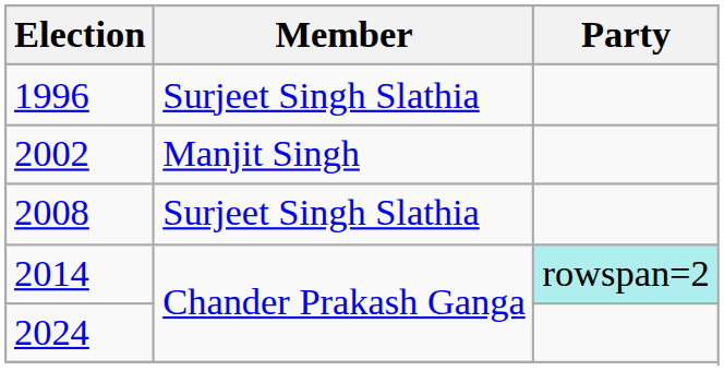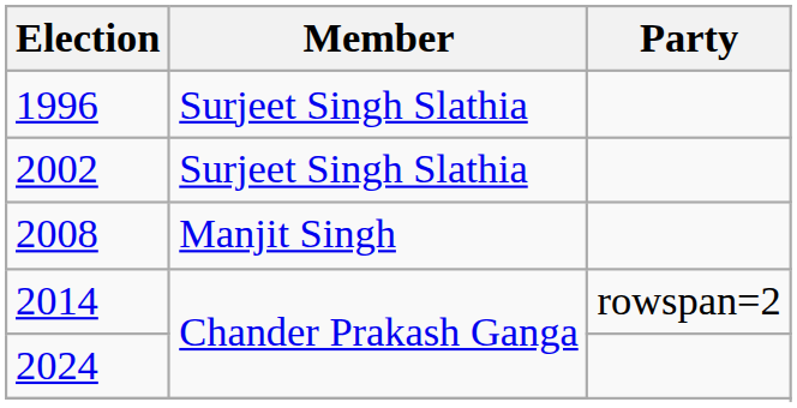2002 | Member: Manjit Singh -> Surjeet Singh Slathia
2008 | Member: Surjeet Singh Slathia -> Manjit Singh
2014 | column 3: paleturquoise background -> no background
